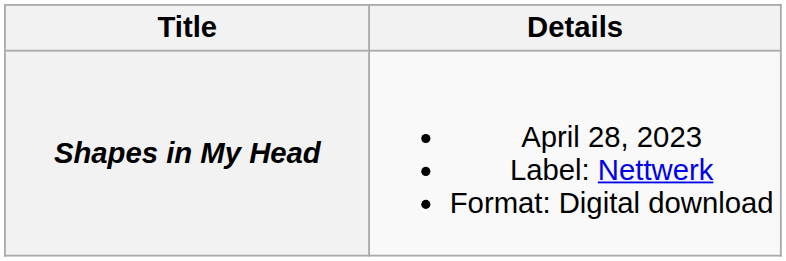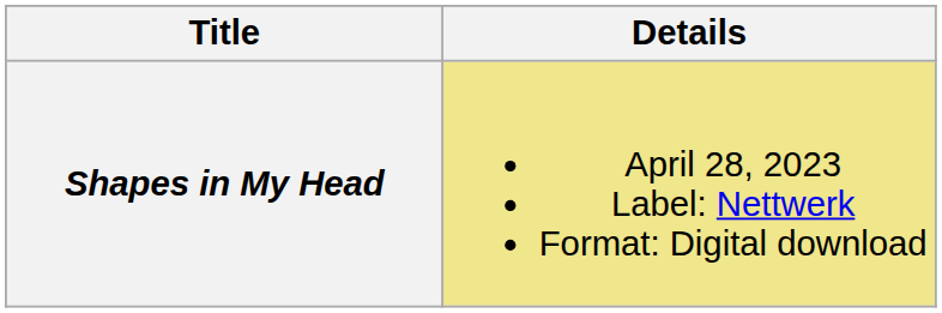Shapes in My Head | Details: no background -> khaki background
